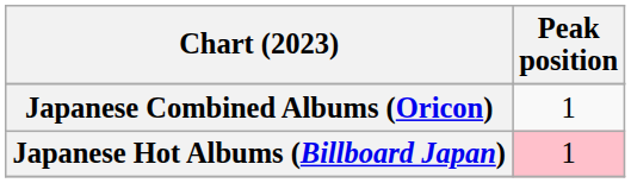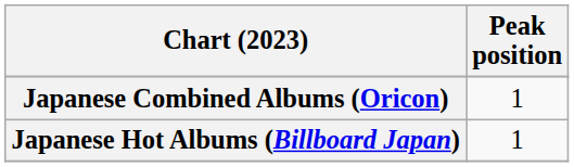Japanese Hot Albums (Billboard Japan) | Peak position: pink background -> no background
